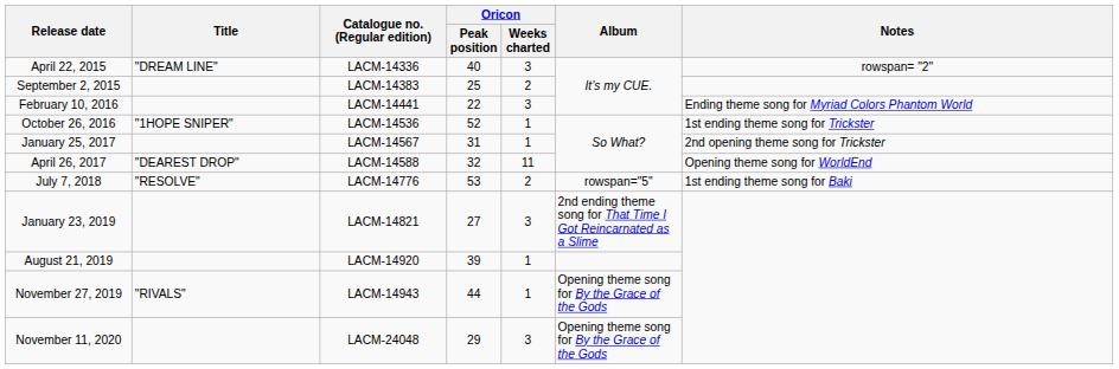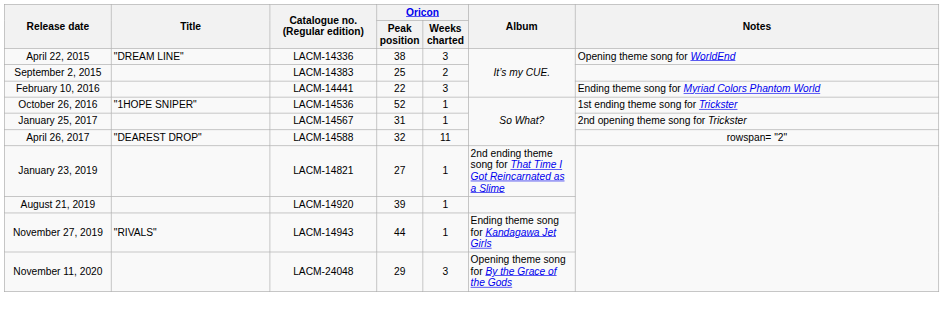April 22, 2015 | Oricon / Peak position: 40 -> 38
April 22, 2015 | Notes: rowspan= "2" -> Opening theme song for WorldEnd
April 26, 2017 | Notes: Opening theme song for WorldEnd -> rowspan= "2"
- row: July 7, 2018 | "RESOLVE" | LACM-14776 | 53 | 2 | rowspan="5" | 1st ending theme song for Baki
January 23, 2019 | Oricon / Weeks charted: 3 -> 1
November 27, 2019 | Album: Opening theme song for By the Grace of the Gods -> Ending theme song for Kandagawa Jet Girls
